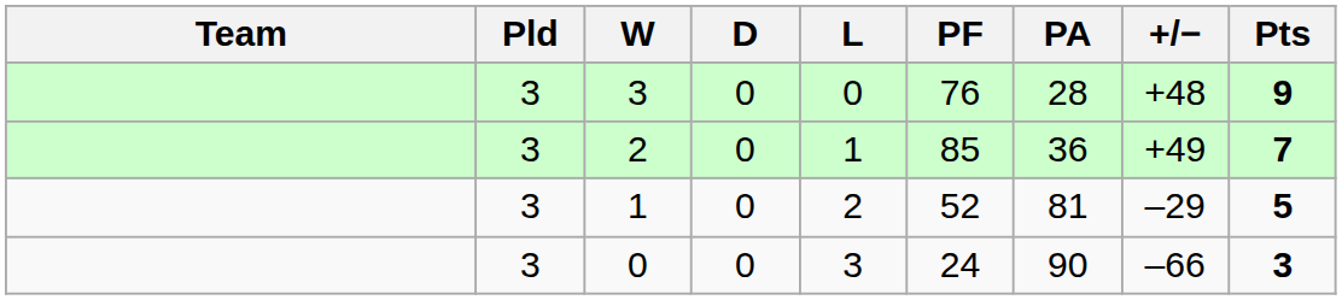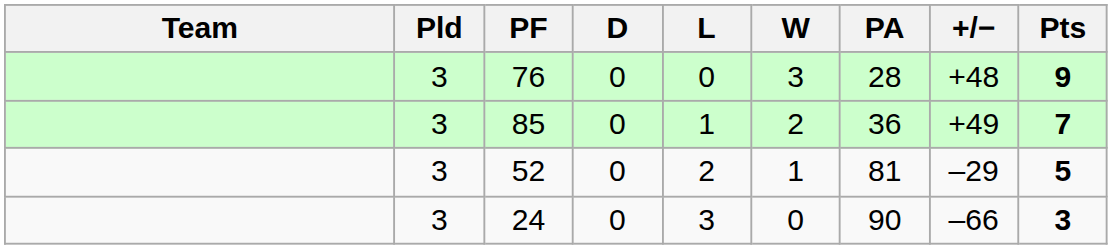columns swapped: W <-> PF
